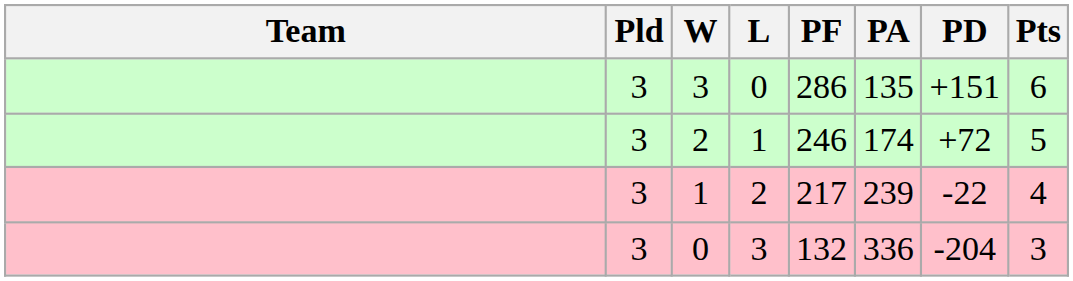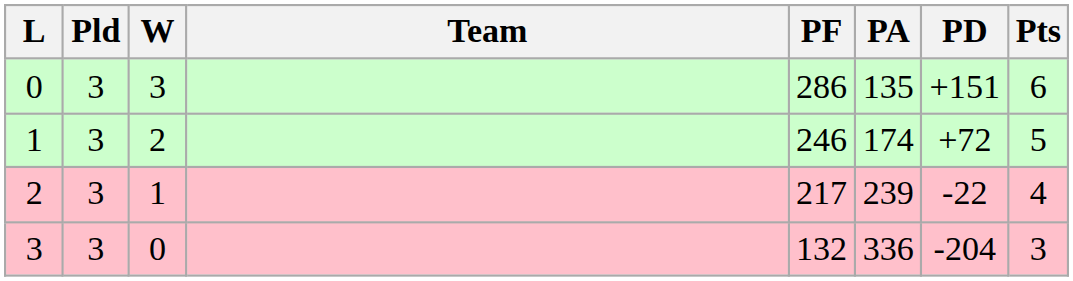columns swapped: Team <-> L
